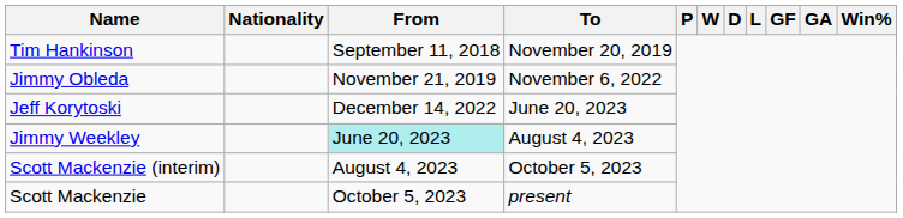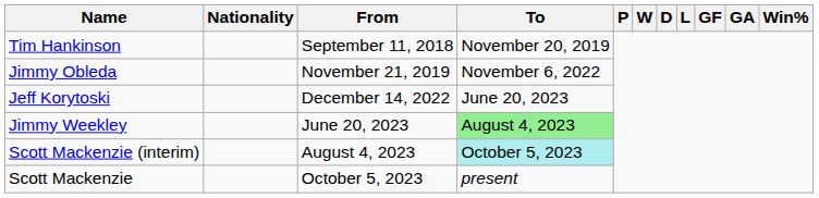Jimmy Weekley | From: paleturquoise background -> no background
Jimmy Weekley | To: no background -> lightgreen background
Scott Mackenzie (interim) | To: no background -> paleturquoise background
